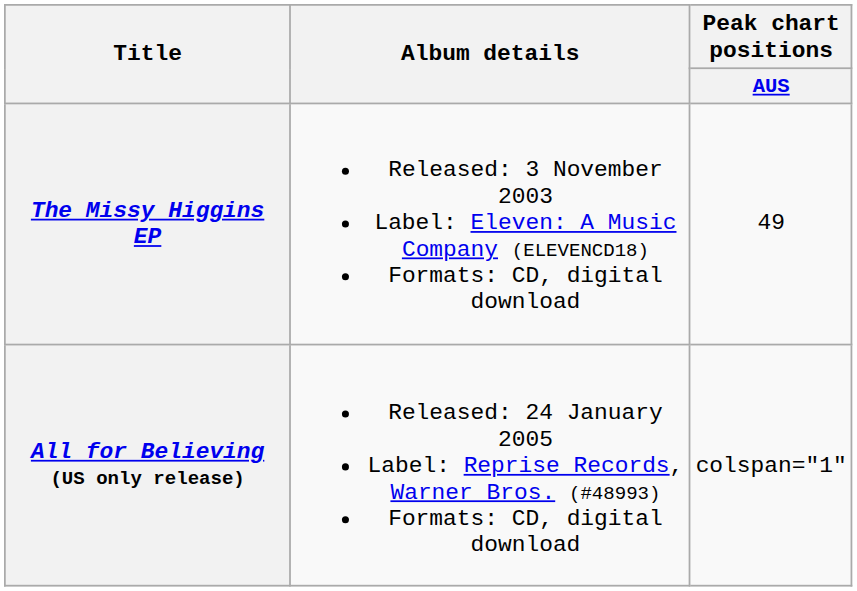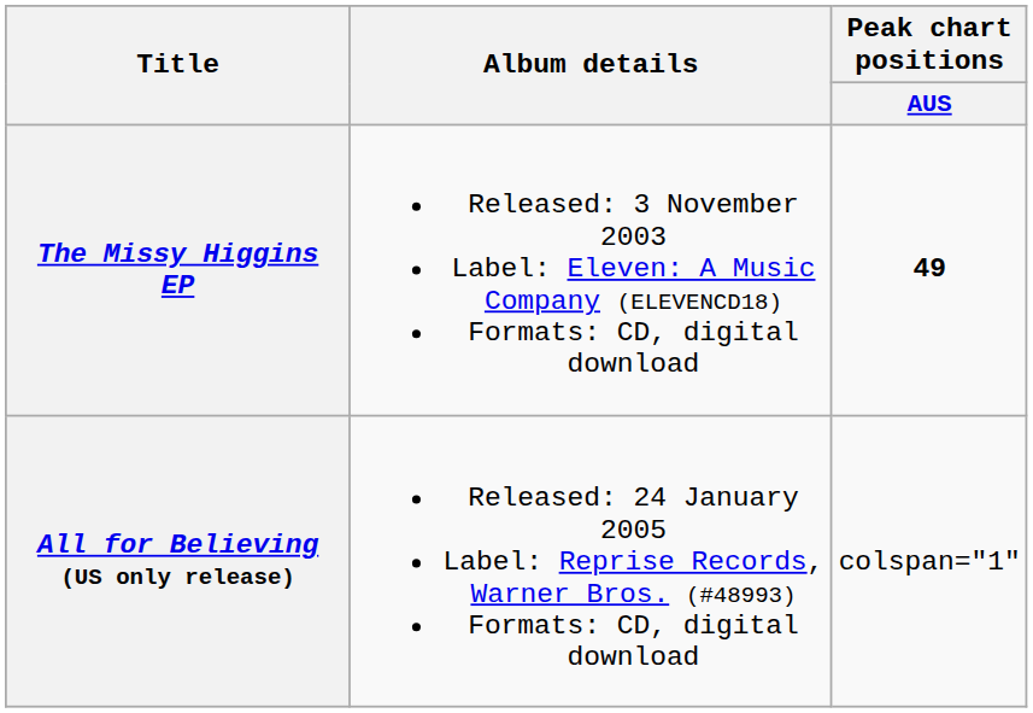The Missy Higgins EP | Peak chart positions / AUS: normal -> bold
